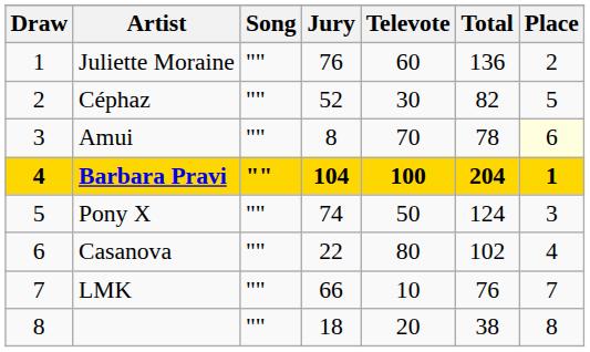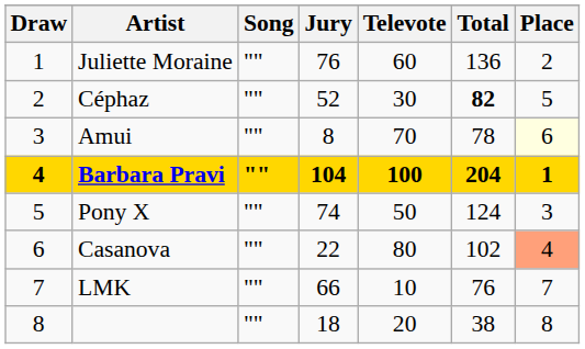Céphaz | Total: normal -> bold
Casanova | Place: no background -> lightsalmon background
